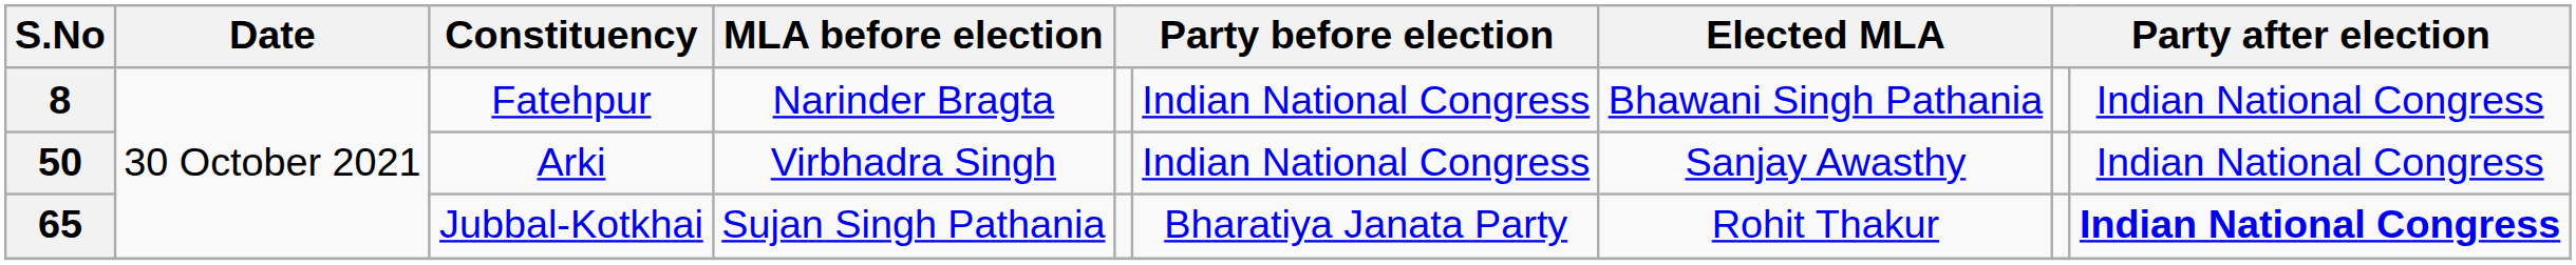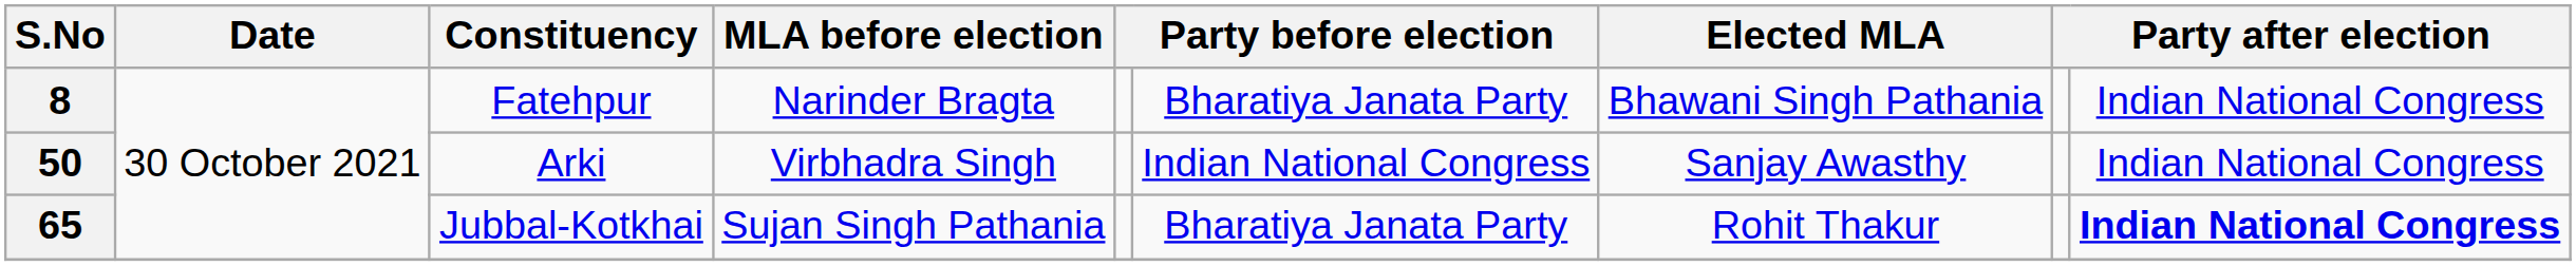8 | column 6: Indian National Congress -> Bharatiya Janata Party
